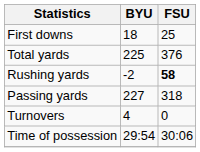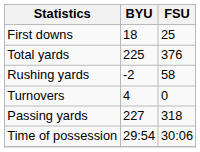Rushing yards | FSU: bold -> normal
rows swapped: Passing yards <-> Turnovers
